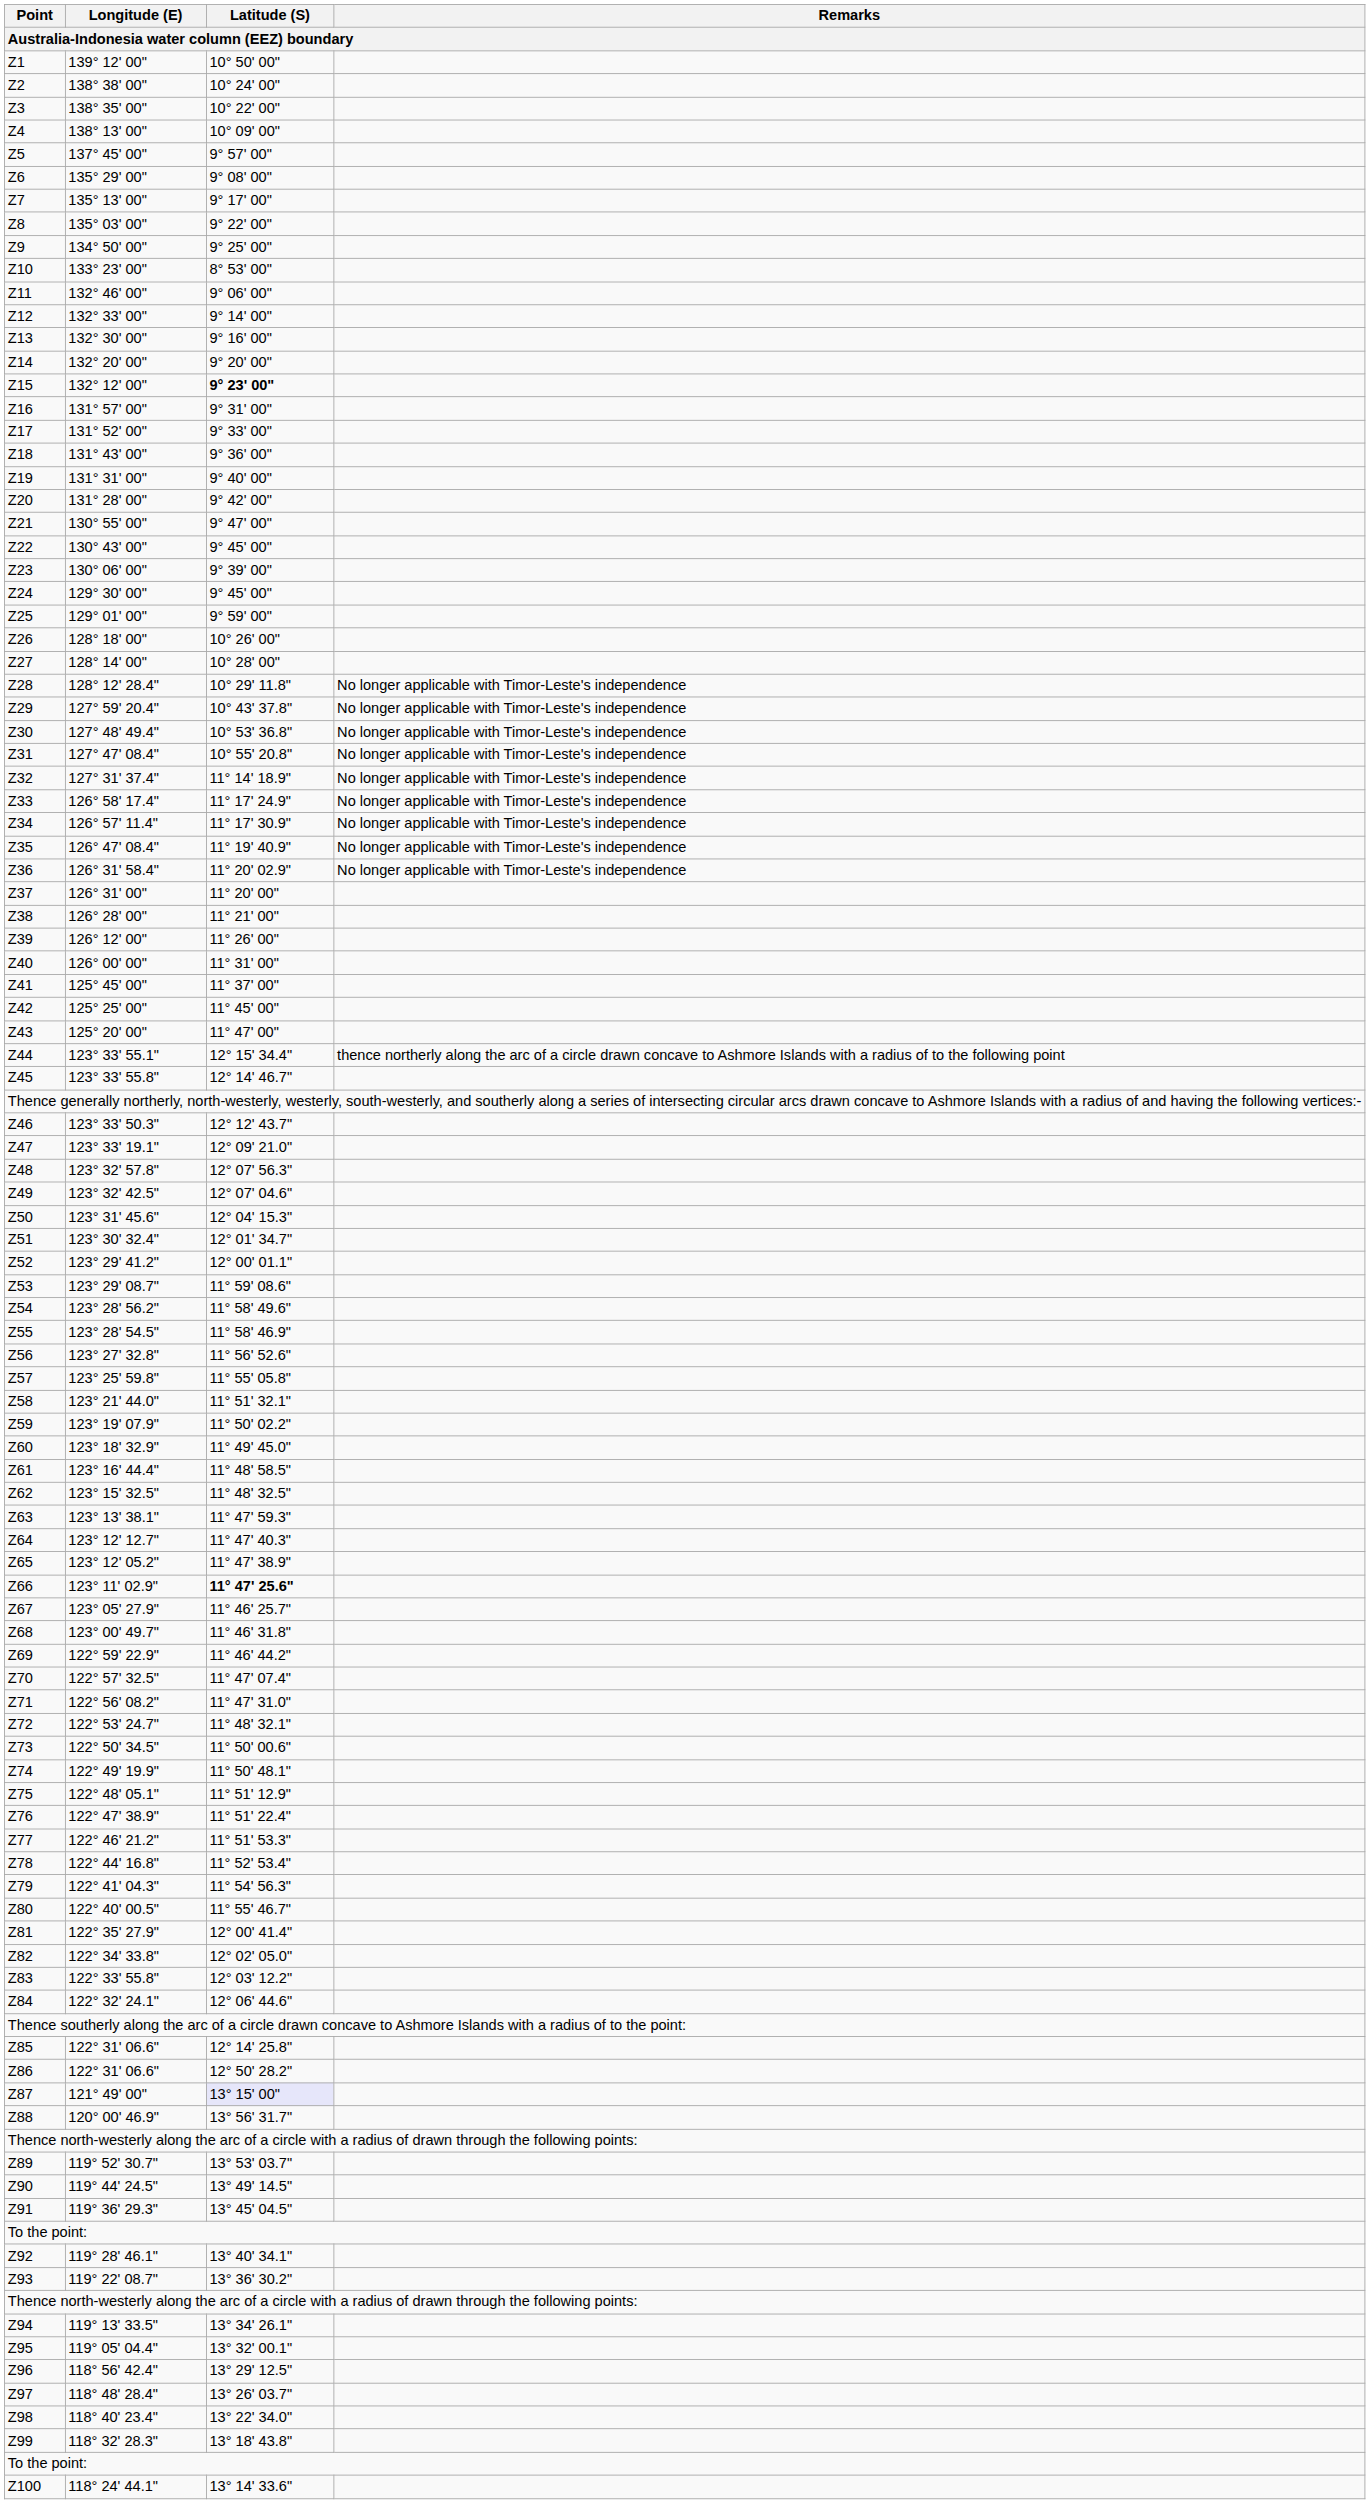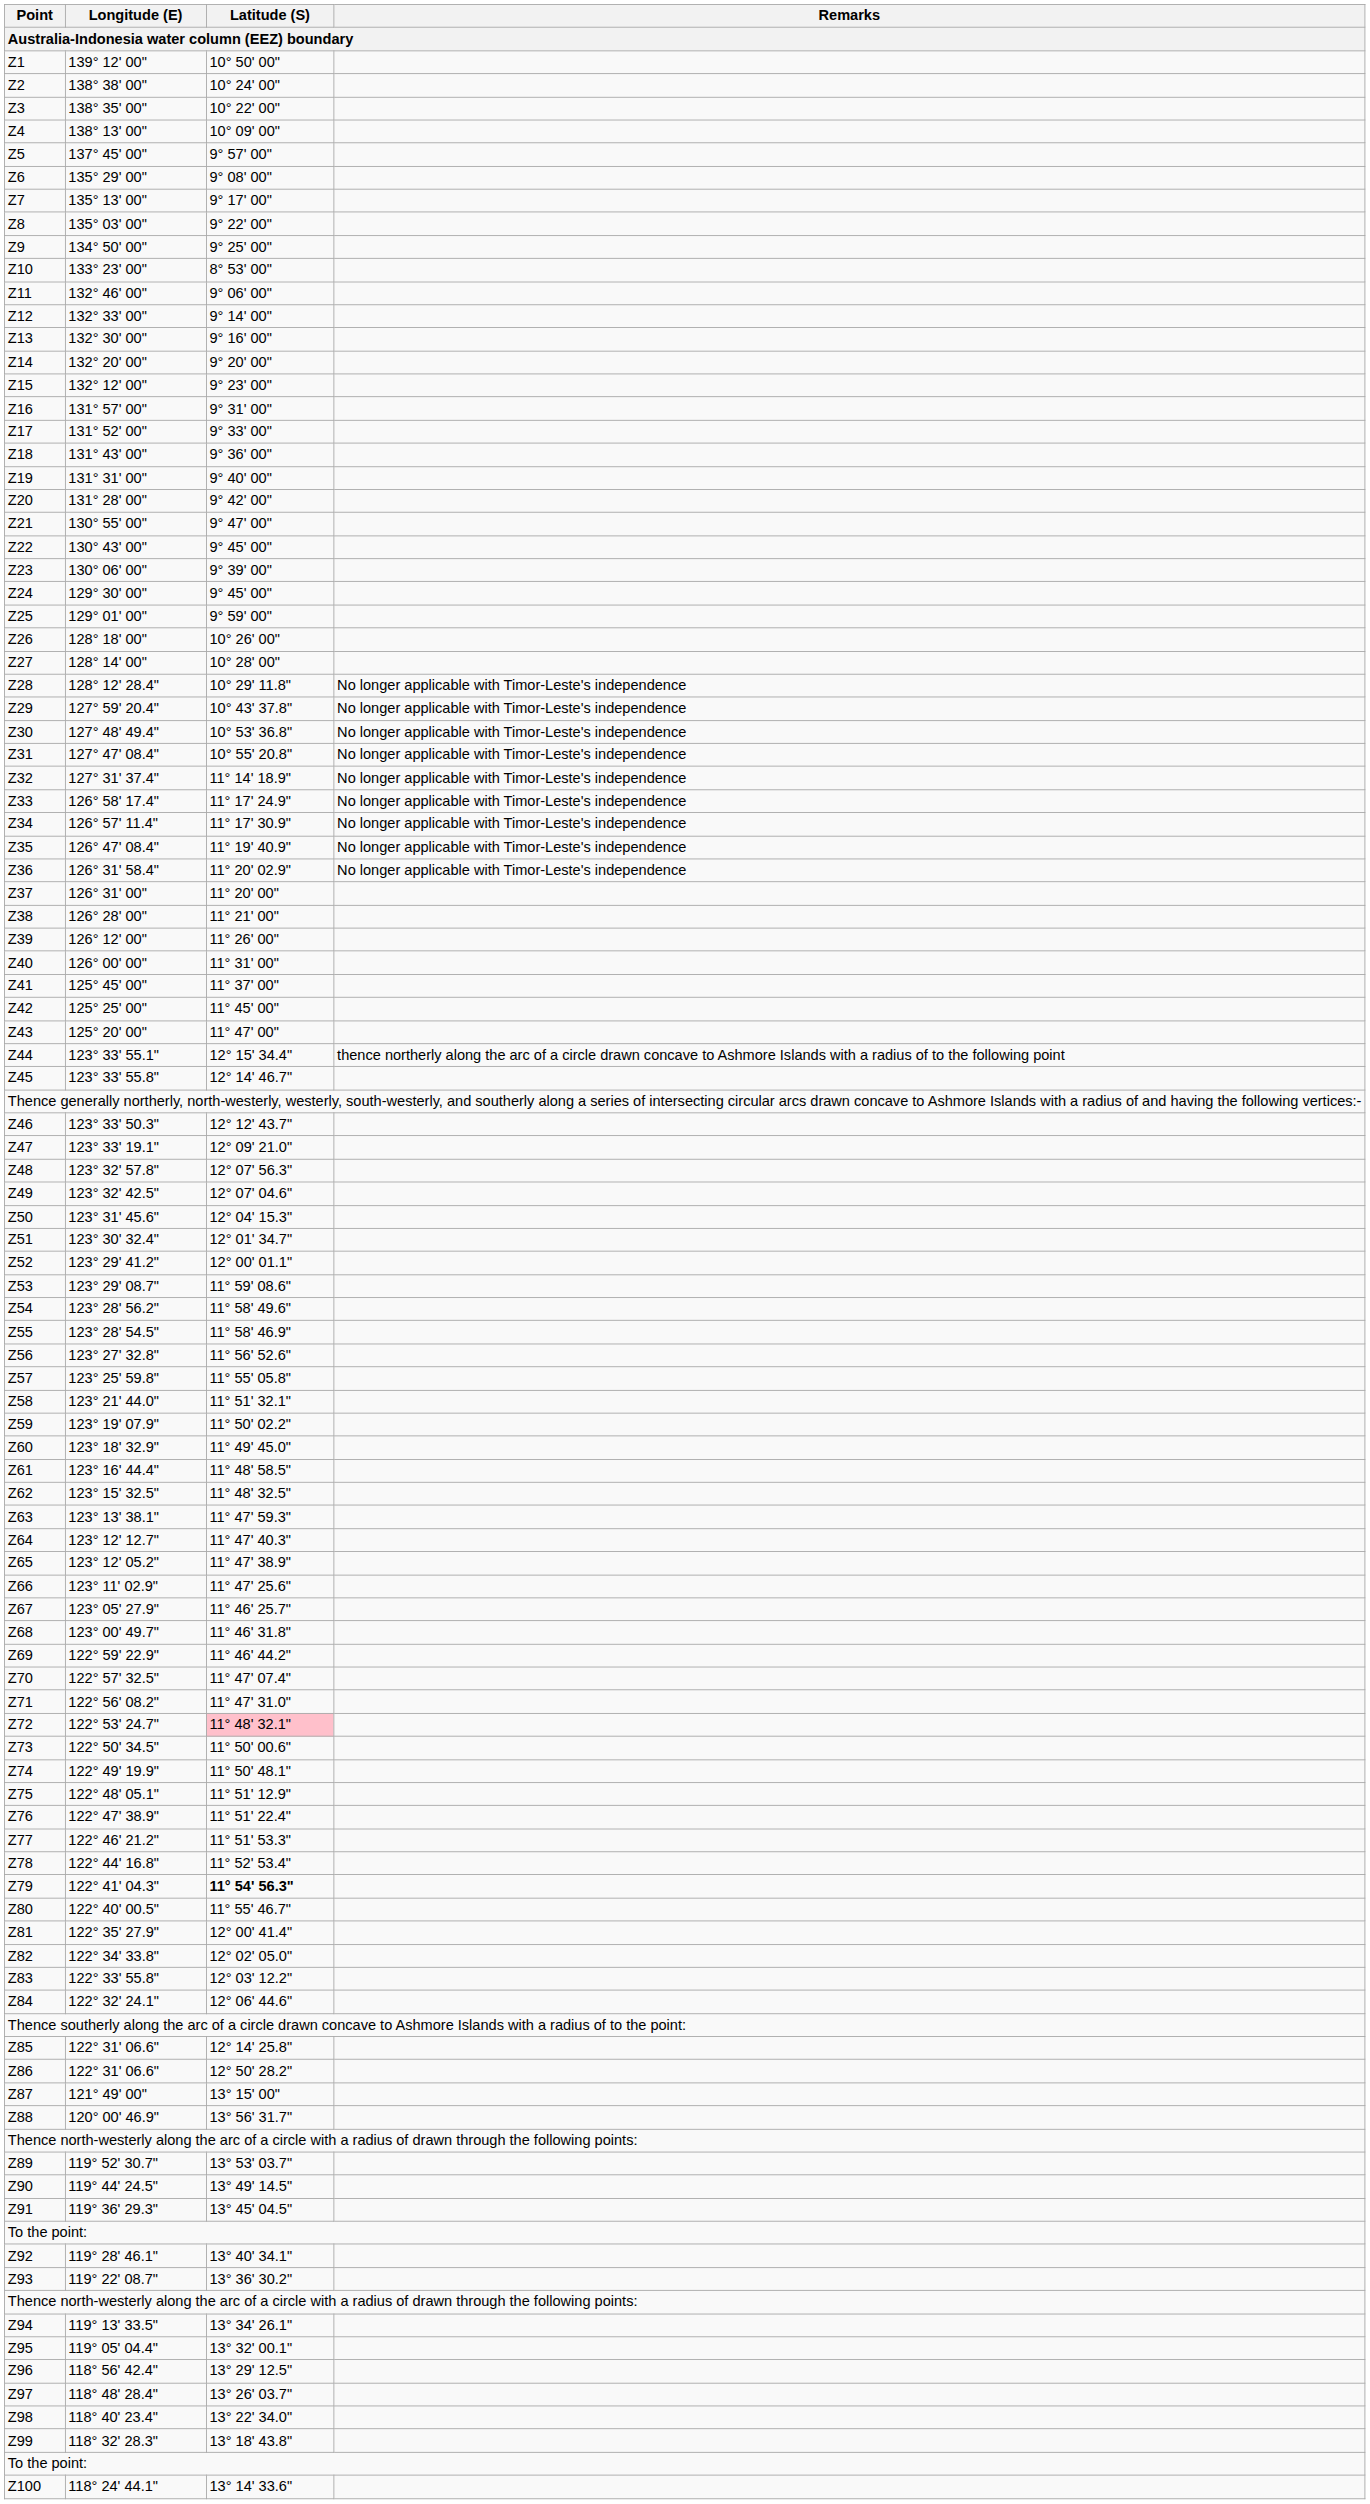Z15 | Latitude (S): bold -> normal
Z66 | Latitude (S): bold -> normal
Z72 | Latitude (S): no background -> pink background
Z79 | Latitude (S): normal -> bold
Z87 | Latitude (S): lavender background -> no background
